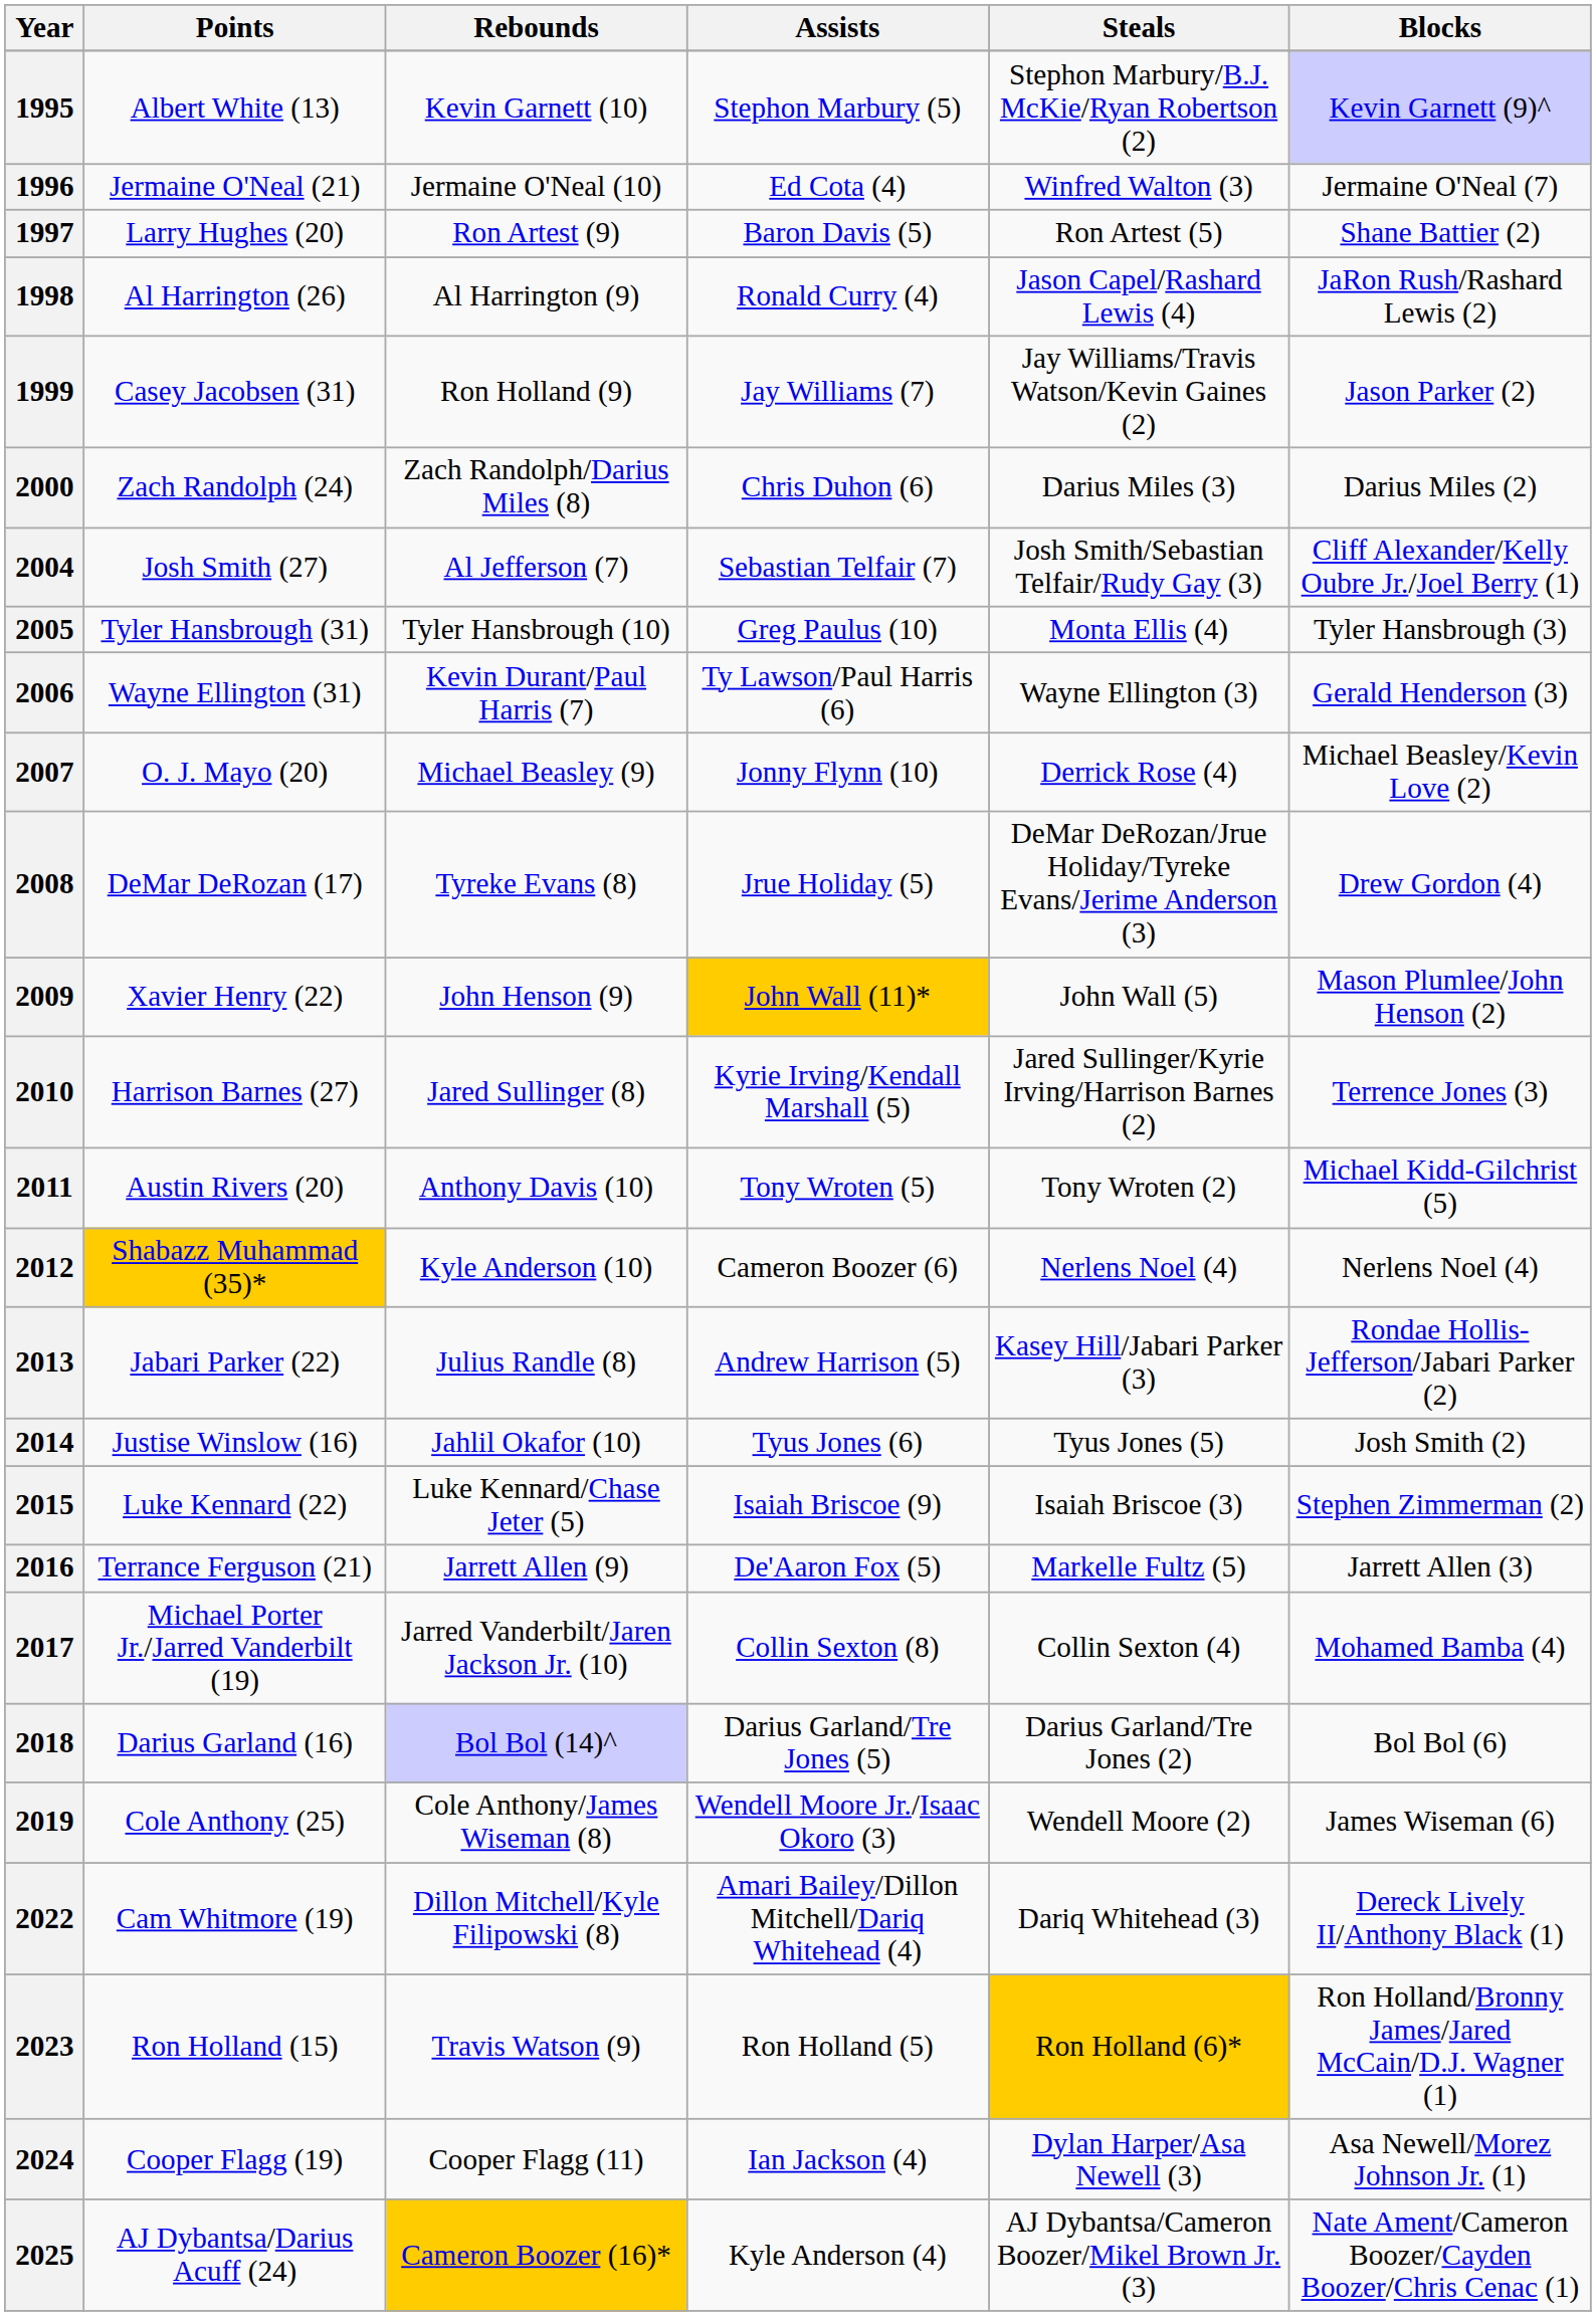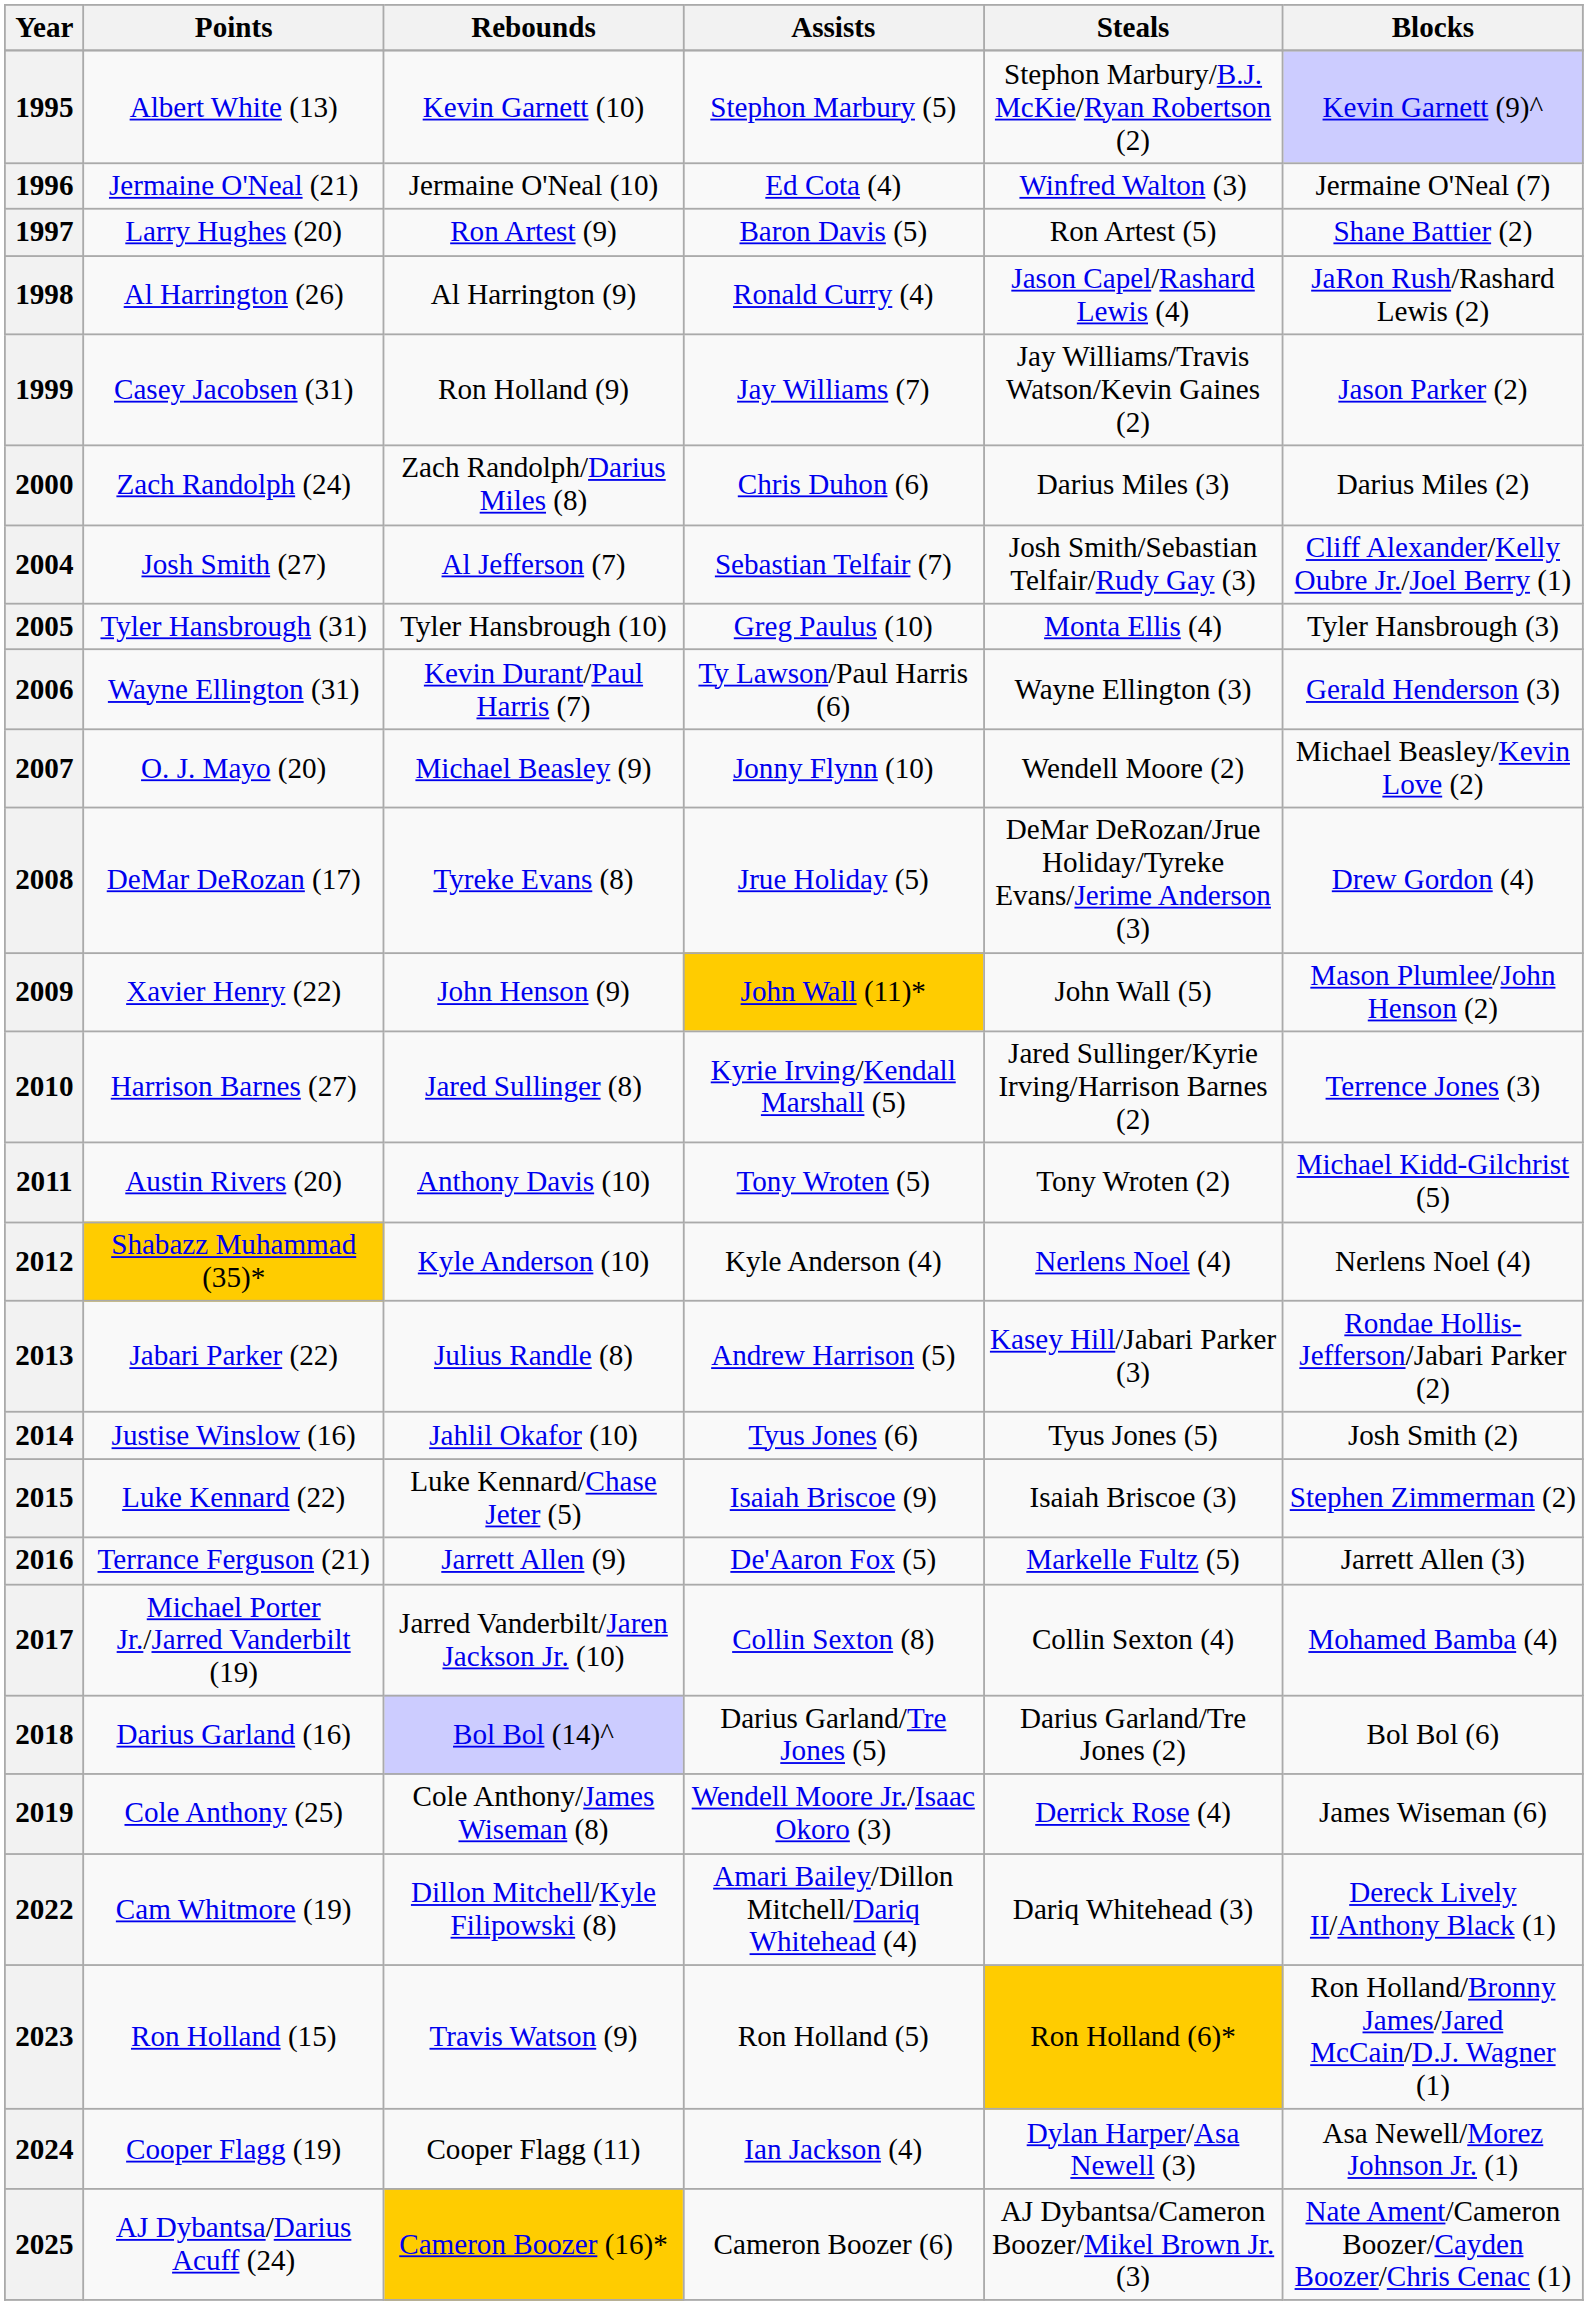2007 | Steals: Derrick Rose (4) -> Wendell Moore (2)
2012 | Assists: Cameron Boozer (6) -> Kyle Anderson (4)
2019 | Steals: Wendell Moore (2) -> Derrick Rose (4)
2025 | Assists: Kyle Anderson (4) -> Cameron Boozer (6)
